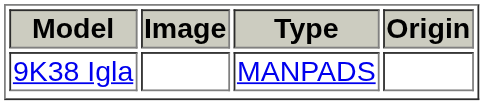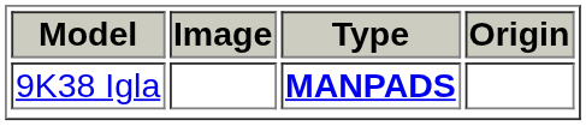9K38 Igla | Type: normal -> bold
